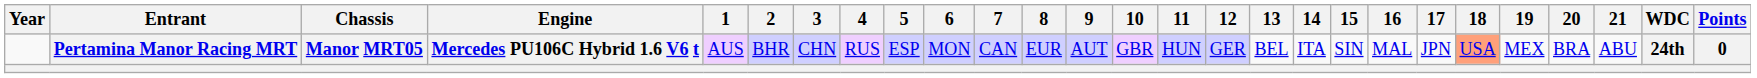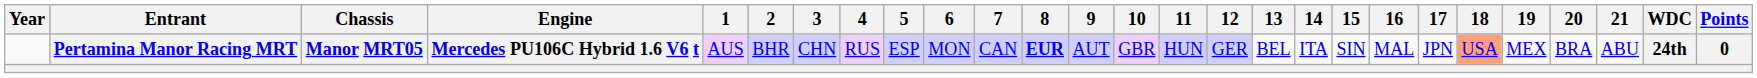Pertamina Manor Racing MRT | 8: normal -> bold
